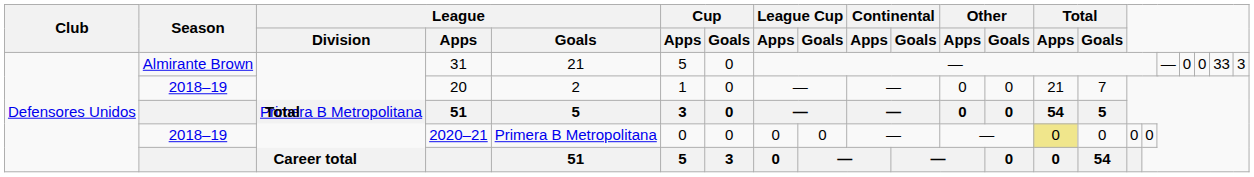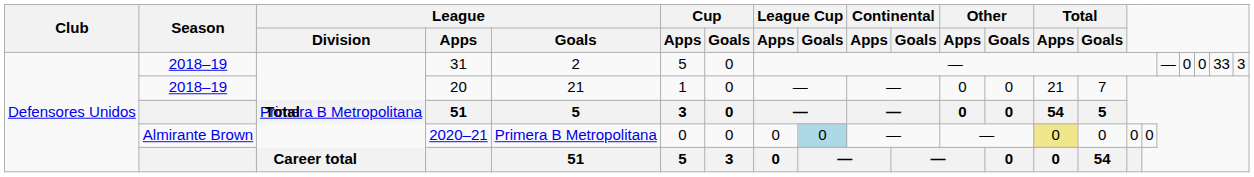31 | Season: Almirante Brown -> 2018–19
31 | League / Goals: 21 -> 2
20 | League / Goals: 2 -> 21
2020–21 | Season: 2018–19 -> Almirante Brown
2020–21 | League Cup / Goals: no background -> lightblue background
